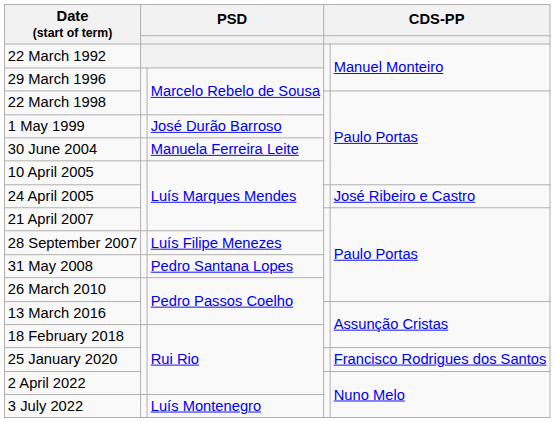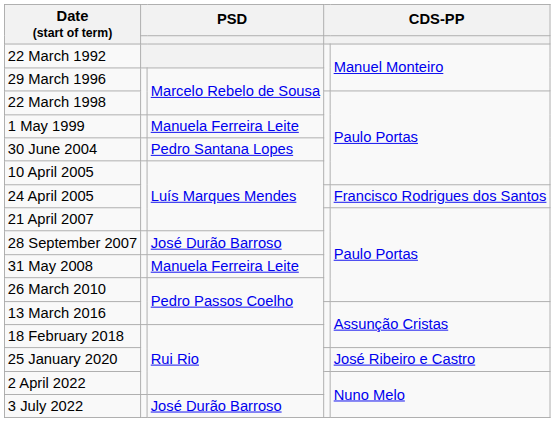1 May 1999 | column 3: José Durão Barroso -> Manuela Ferreira Leite
30 June 2004 | column 3: Manuela Ferreira Leite -> Pedro Santana Lopes
24 April 2005 | column 5: José Ribeiro e Castro -> Francisco Rodrigues dos Santos
28 September 2007 | column 3: Luís Filipe Menezes -> José Durão Barroso
31 May 2008 | column 3: Pedro Santana Lopes -> Manuela Ferreira Leite
25 January 2020 | column 5: Francisco Rodrigues dos Santos -> José Ribeiro e Castro
3 July 2022 | column 3: Luís Montenegro -> José Durão Barroso
